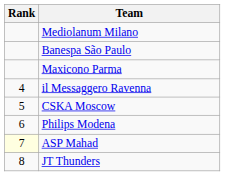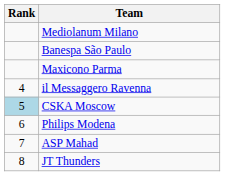CSKA Moscow | Rank: no background -> lightblue background
ASP Mahad | Rank: lightyellow background -> no background
